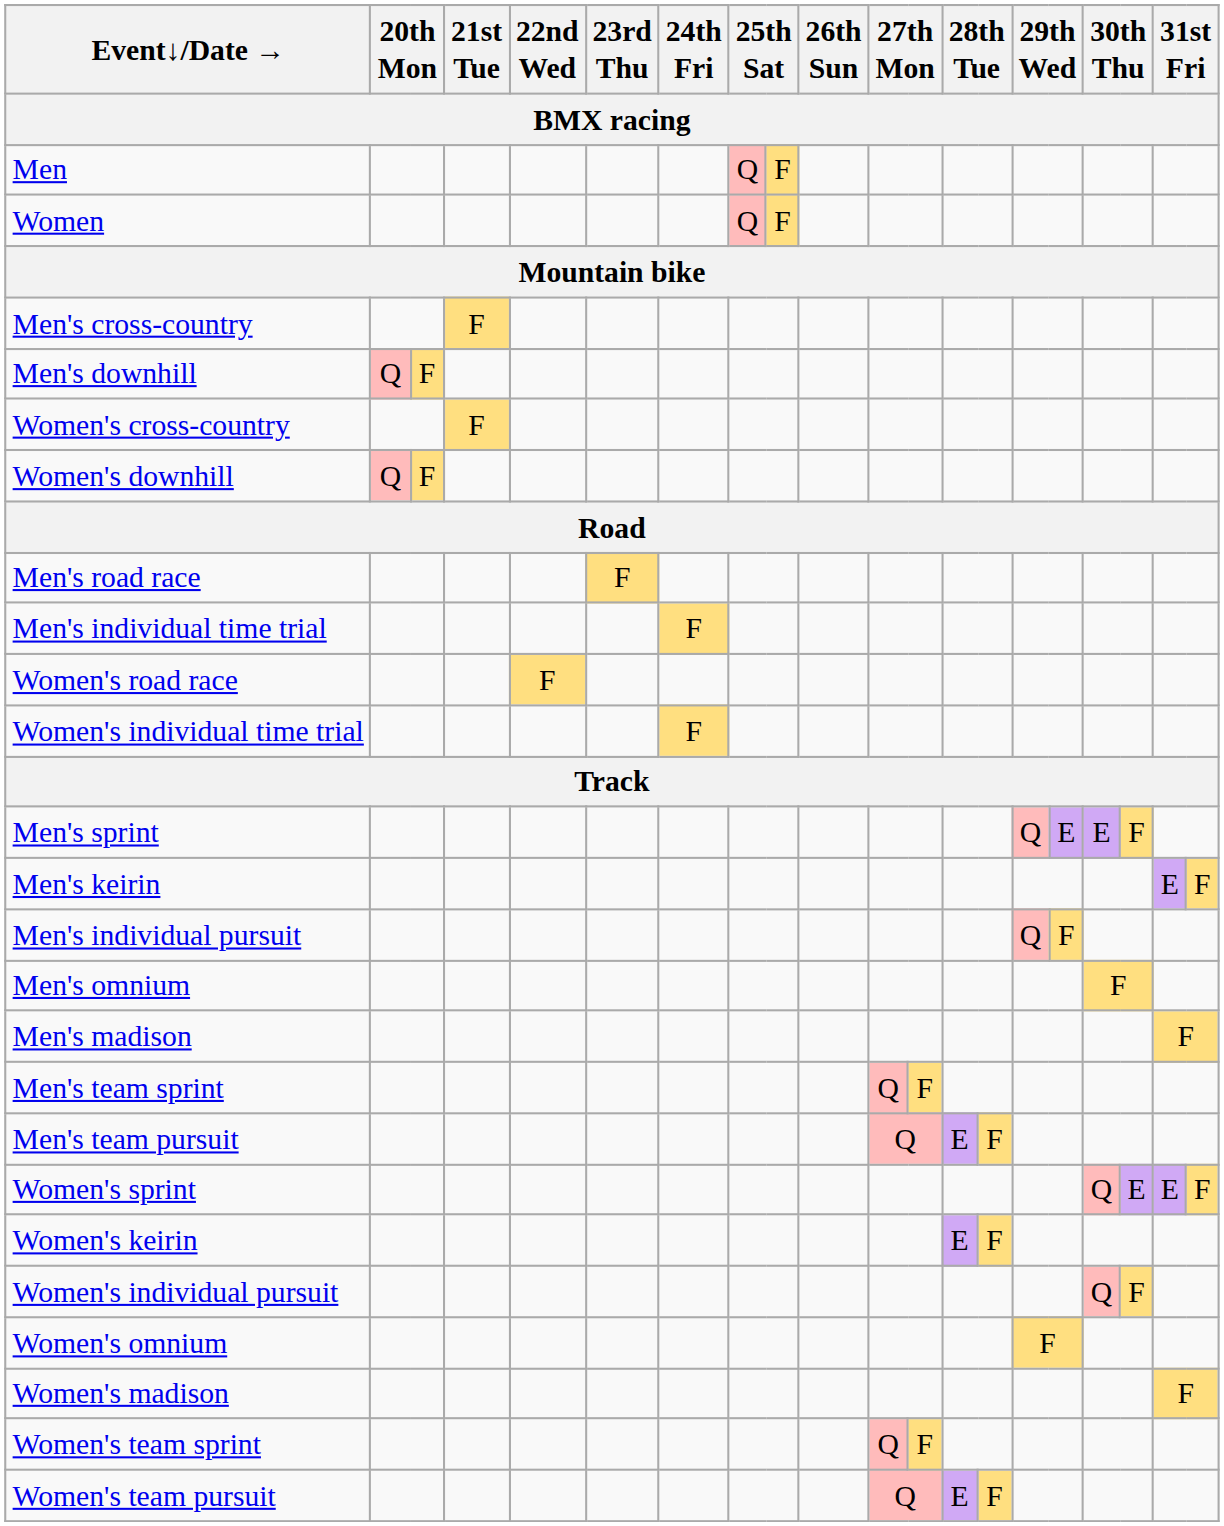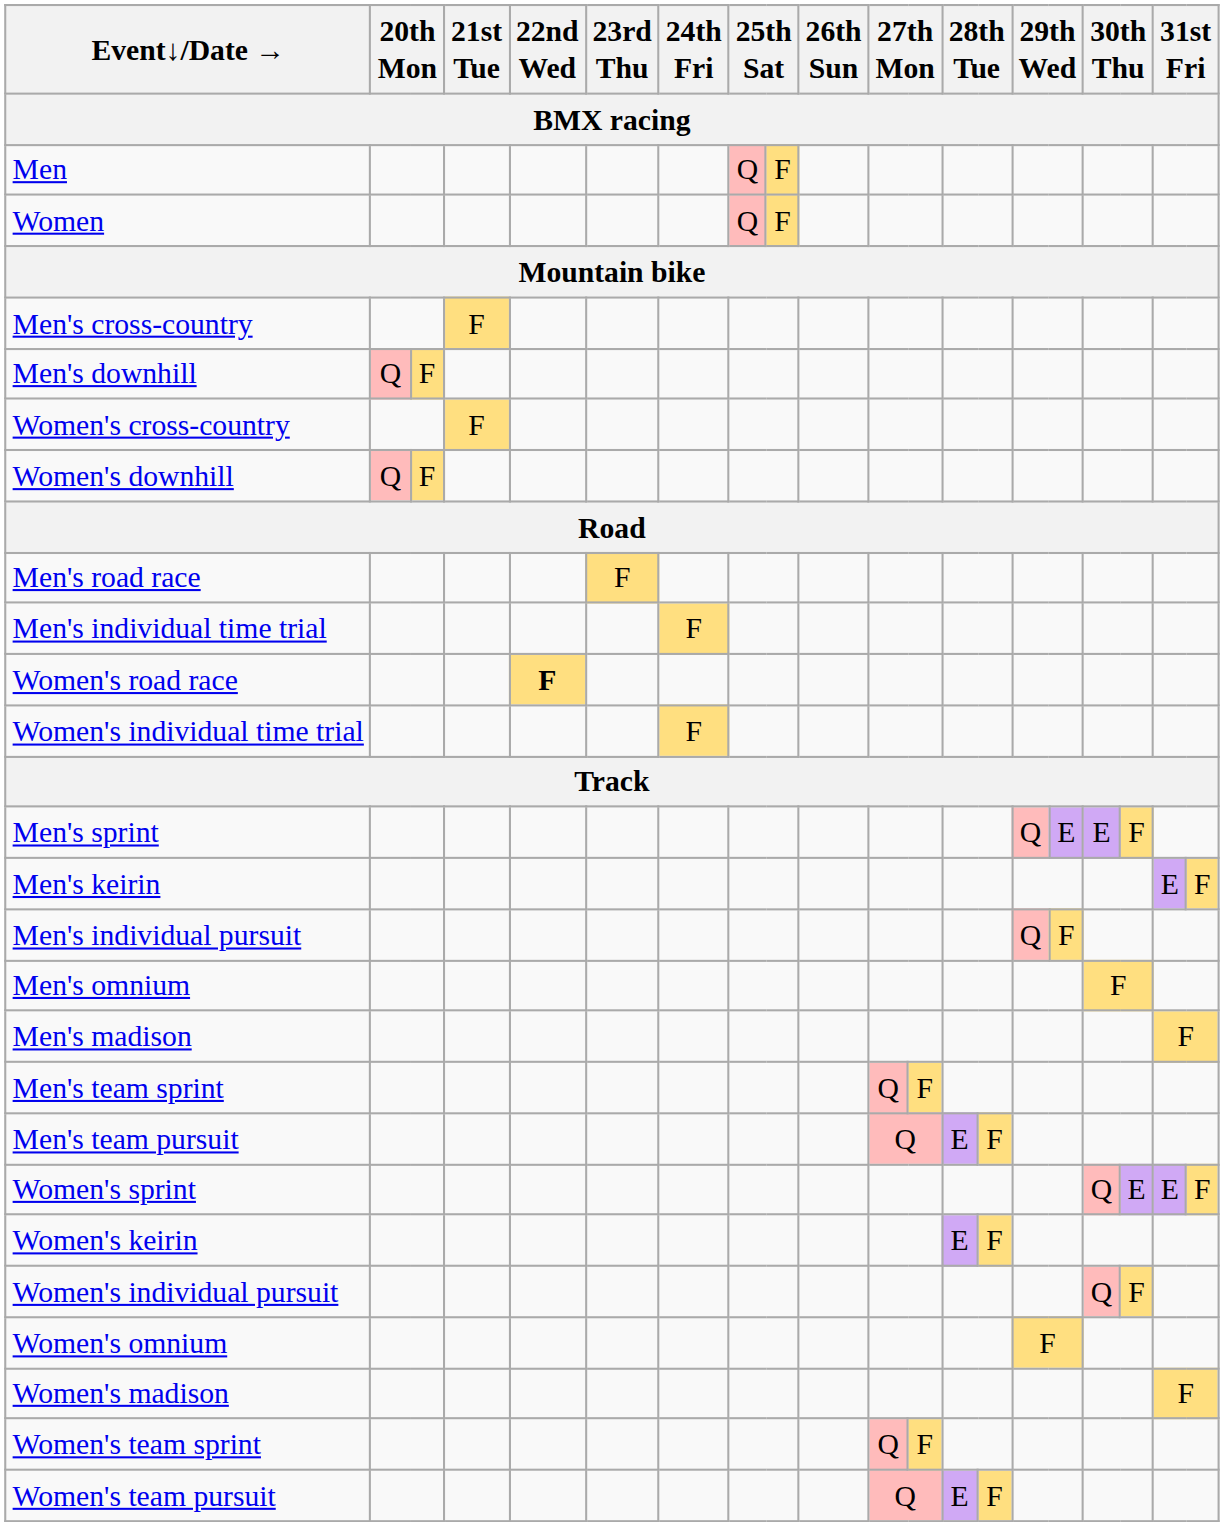Women's road race | 22nd Wed: normal -> bold
